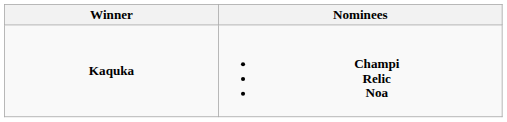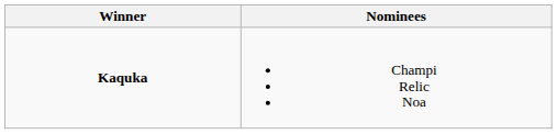Kaquka | Nominees: bold -> normal
